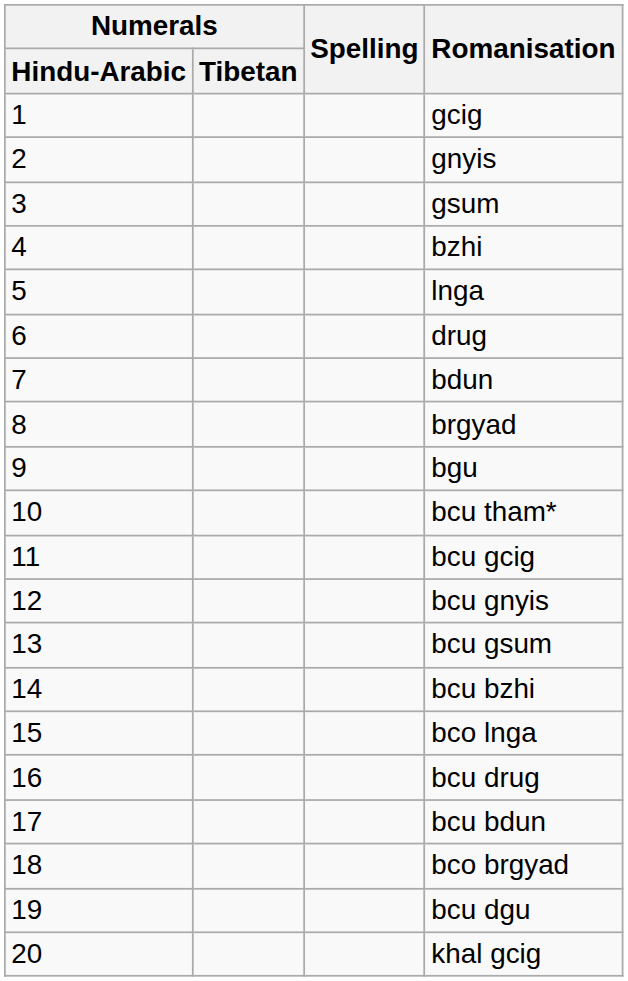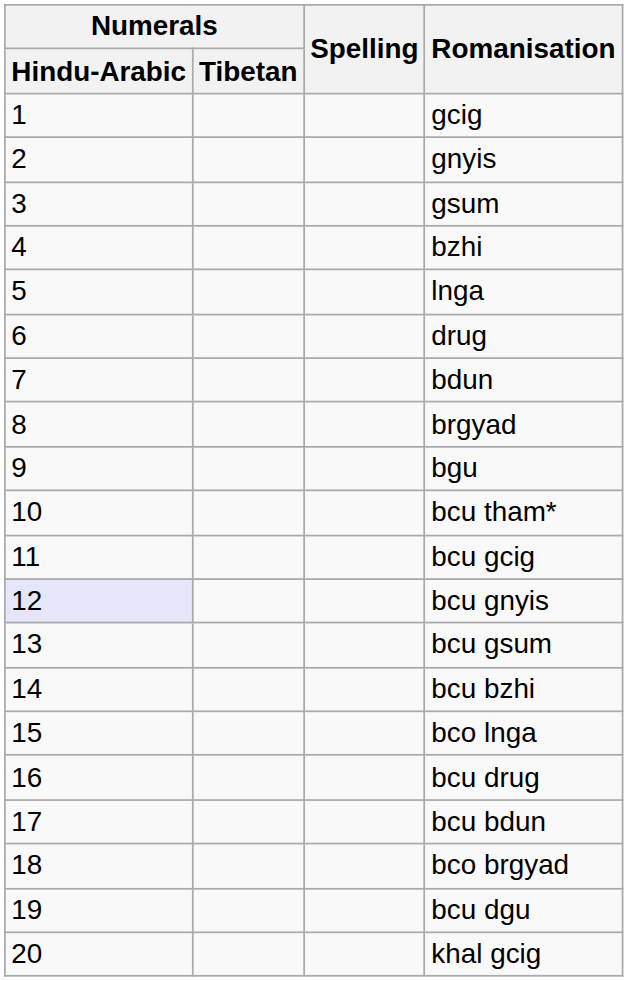bcu gnyis | Numerals / Hindu-Arabic: no background -> lavender background
